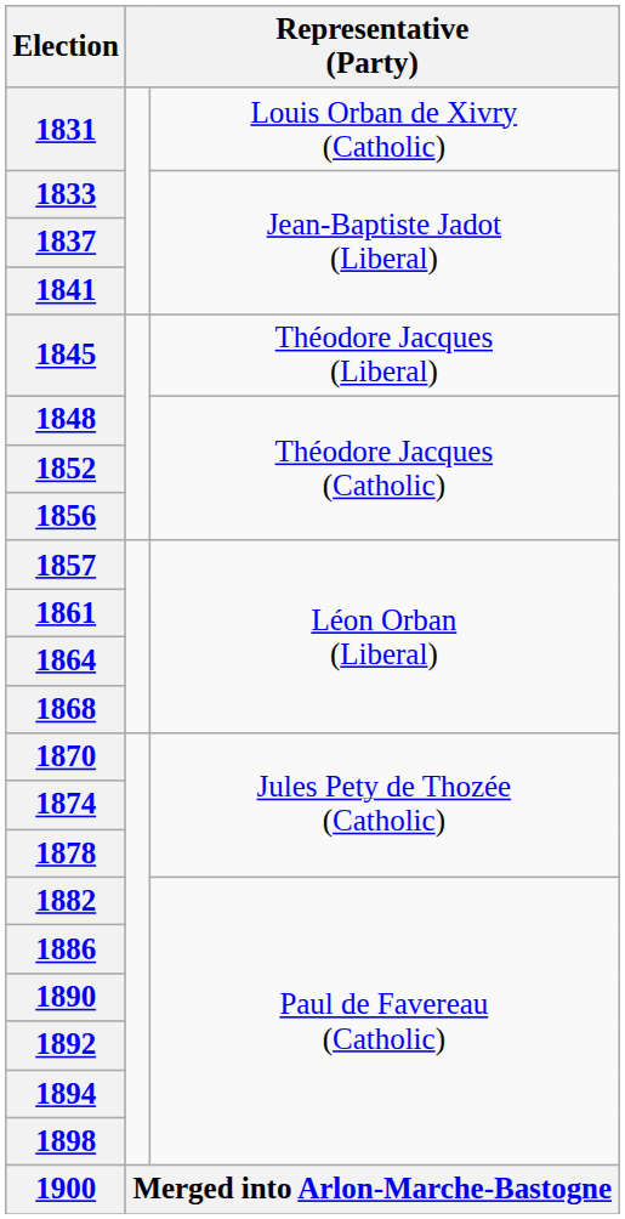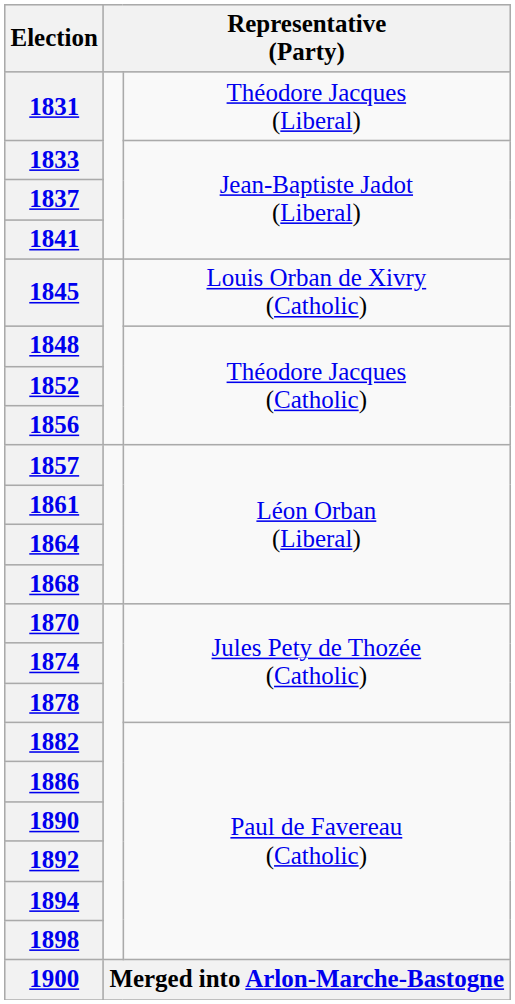1831 | column 3: Louis Orban de Xivry (Catholic) -> Théodore Jacques (Liberal)
1845 | column 3: Théodore Jacques (Liberal) -> Louis Orban de Xivry (Catholic)
